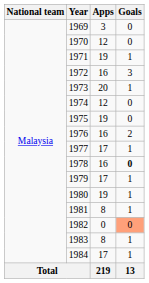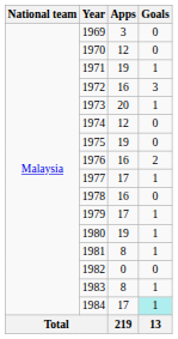1978 | Goals: bold -> normal
1982 | Goals: lightsalmon background -> no background
1984 | Goals: no background -> paleturquoise background
